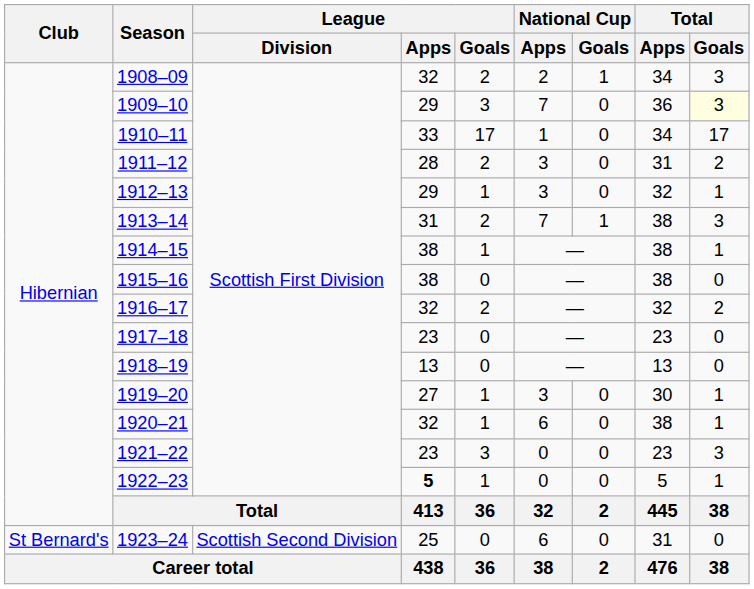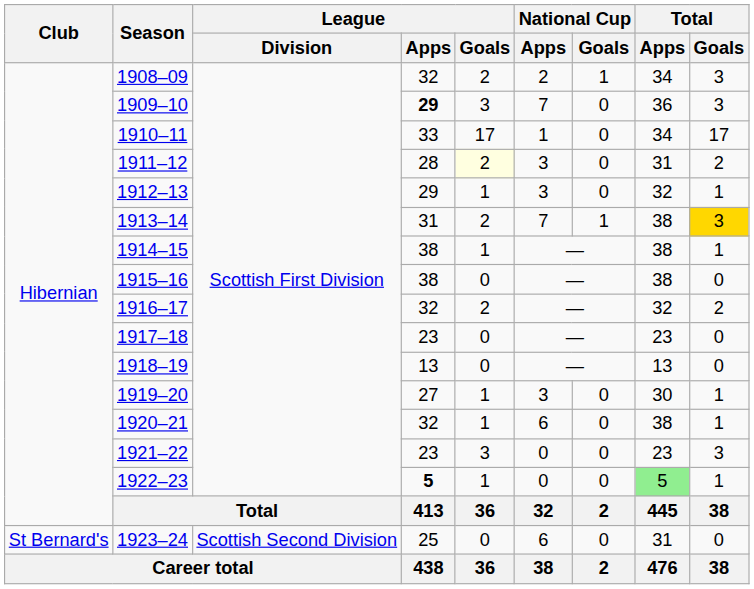1909–10 | League / Apps: normal -> bold
1909–10 | Total / Goals: lightyellow background -> no background
1911–12 | League / Goals: no background -> lightyellow background
1913–14 | Total / Goals: no background -> gold background
1922–23 | Total / Apps: no background -> lightgreen background
